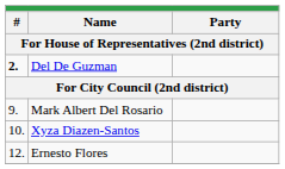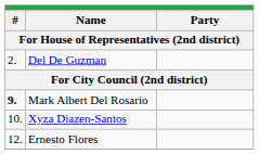Del De Guzman | column 1: bold -> normal
Mark Albert Del Rosario | column 1: normal -> bold
